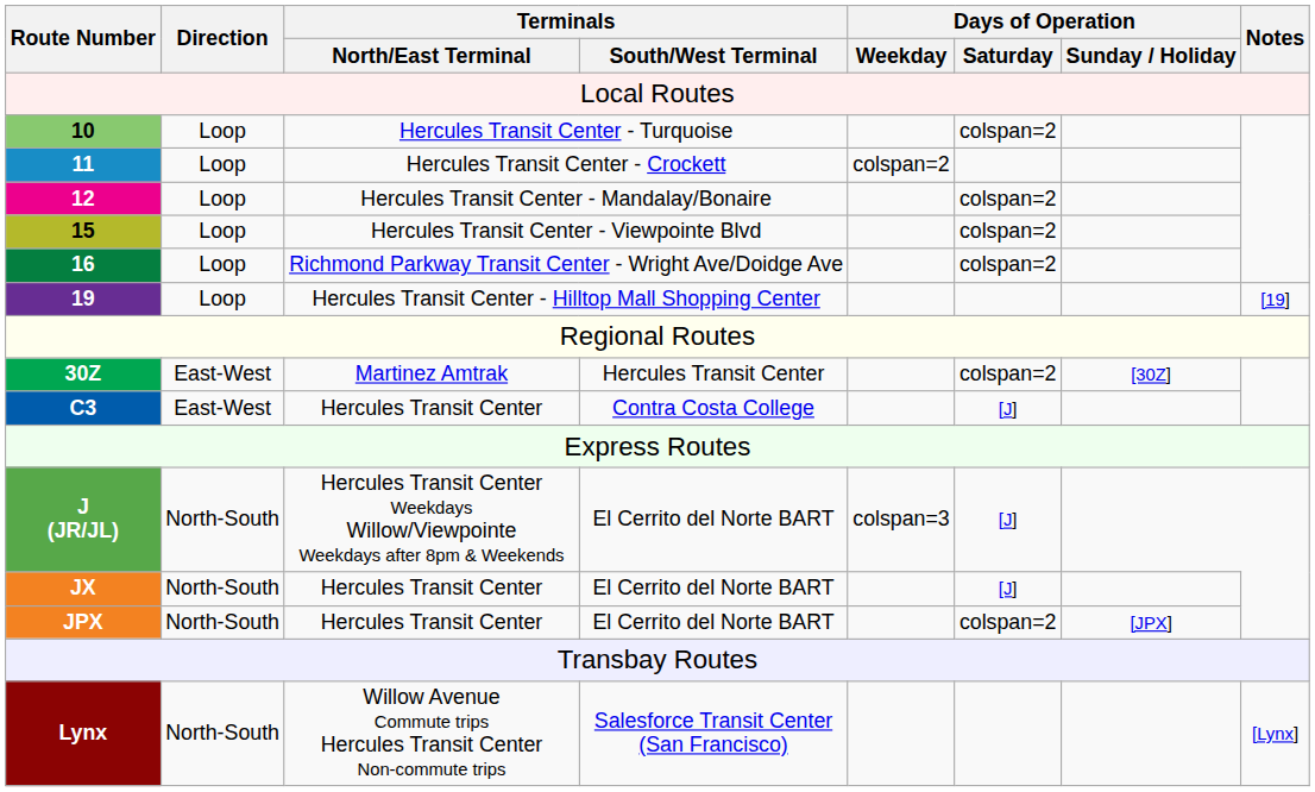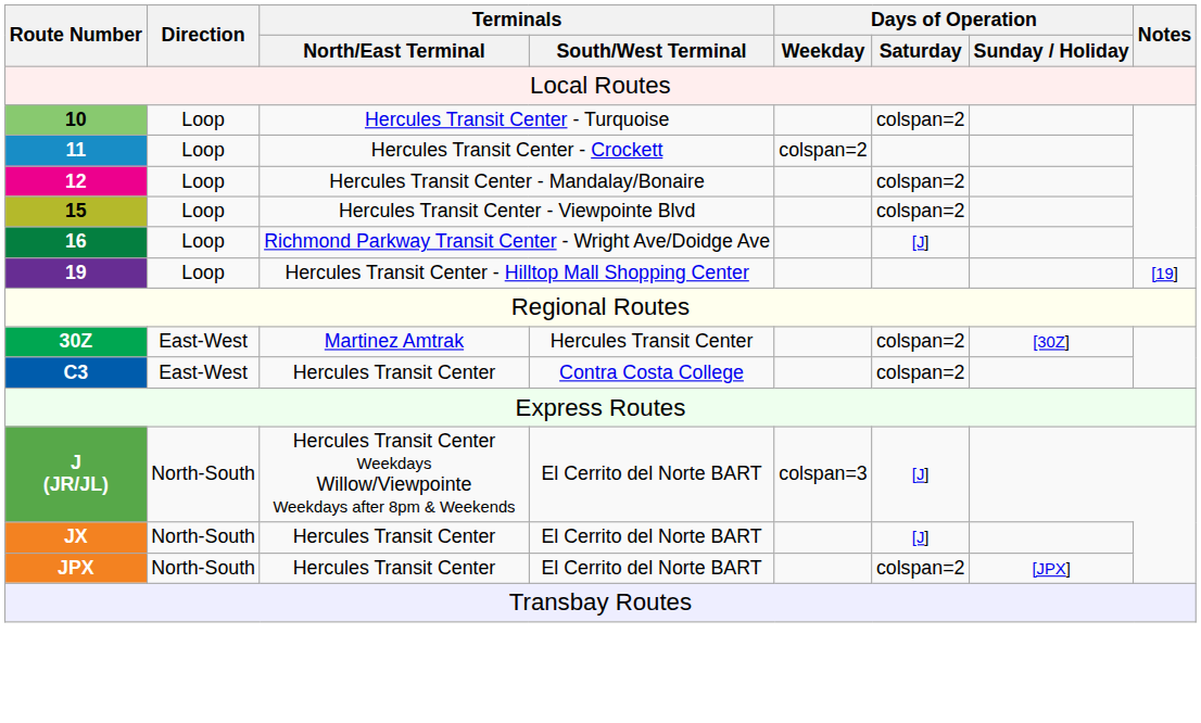16 | Days of Operation / Saturday: colspan=2 -> [J]
C3 | Days of Operation / Saturday: [J] -> colspan=2
- row: Lynx | North-South | Willow Avenue Commute trips Hercules Transit Center Non-commute trips | Salesforce Transit Center (San Francisco) | [Lynx]
